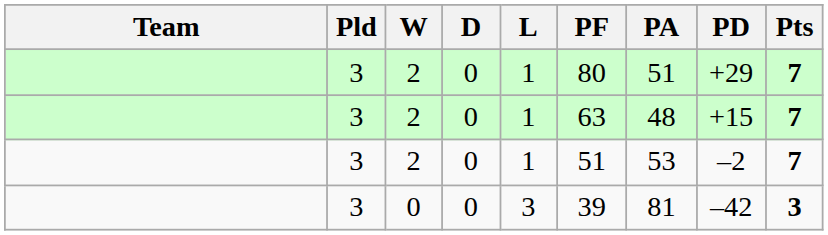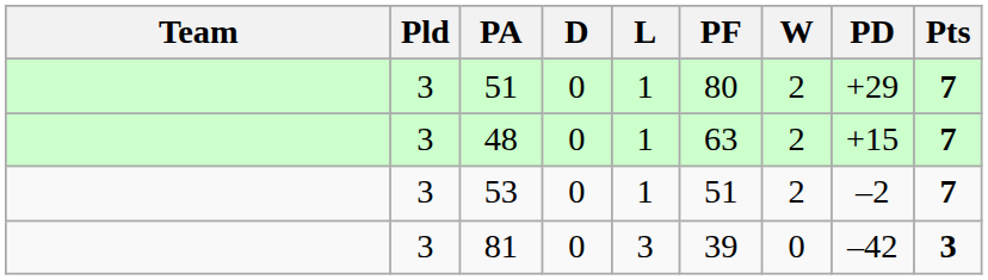columns swapped: W <-> PA
